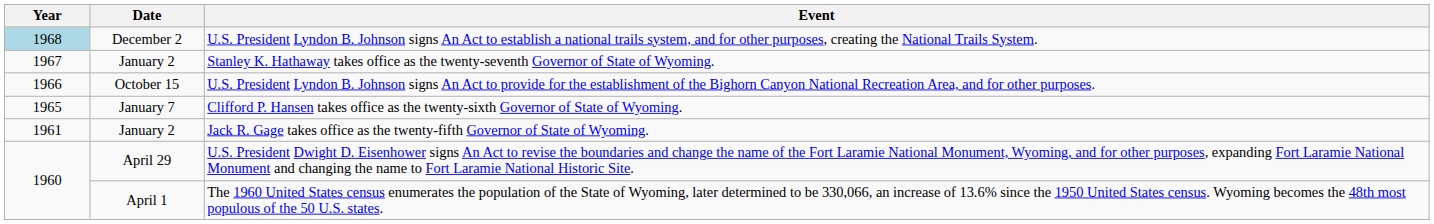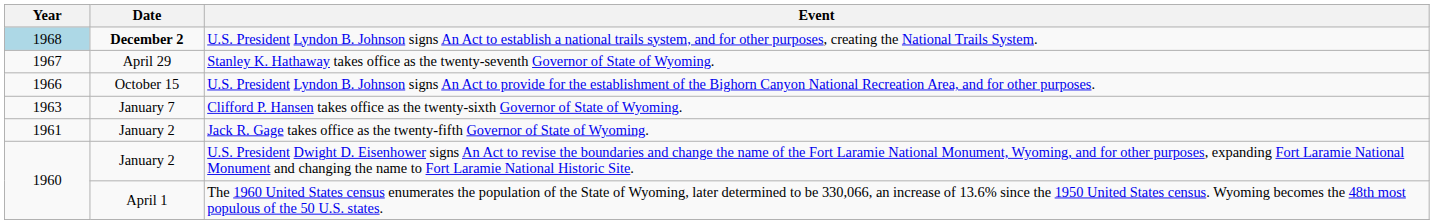row 2 | Date: normal -> bold
row 3 | Date: January 2 -> April 29
row 5 | Year: 1965 -> 1963
row 7 | Date: April 29 -> January 2
